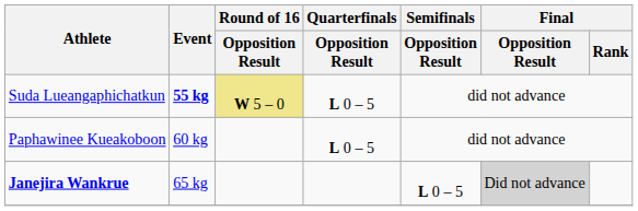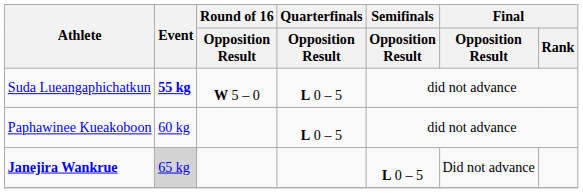Suda Lueangaphichatkun | Round of 16 / Opposition Result: khaki background -> no background
Janejira Wankrue | Event: no background -> lightgrey background
Janejira Wankrue | Final / Opposition Result: lightgrey background -> no background
